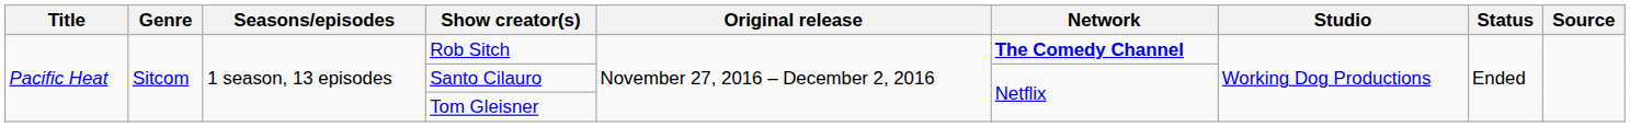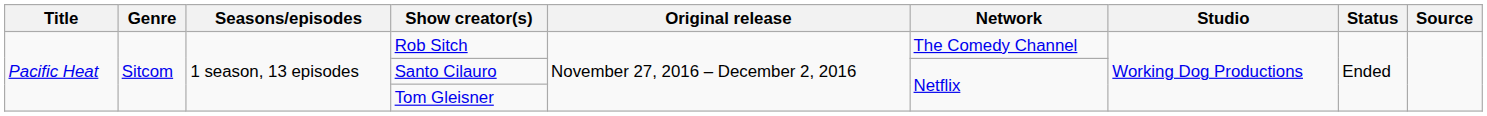Rob Sitch | Network: bold -> normal
